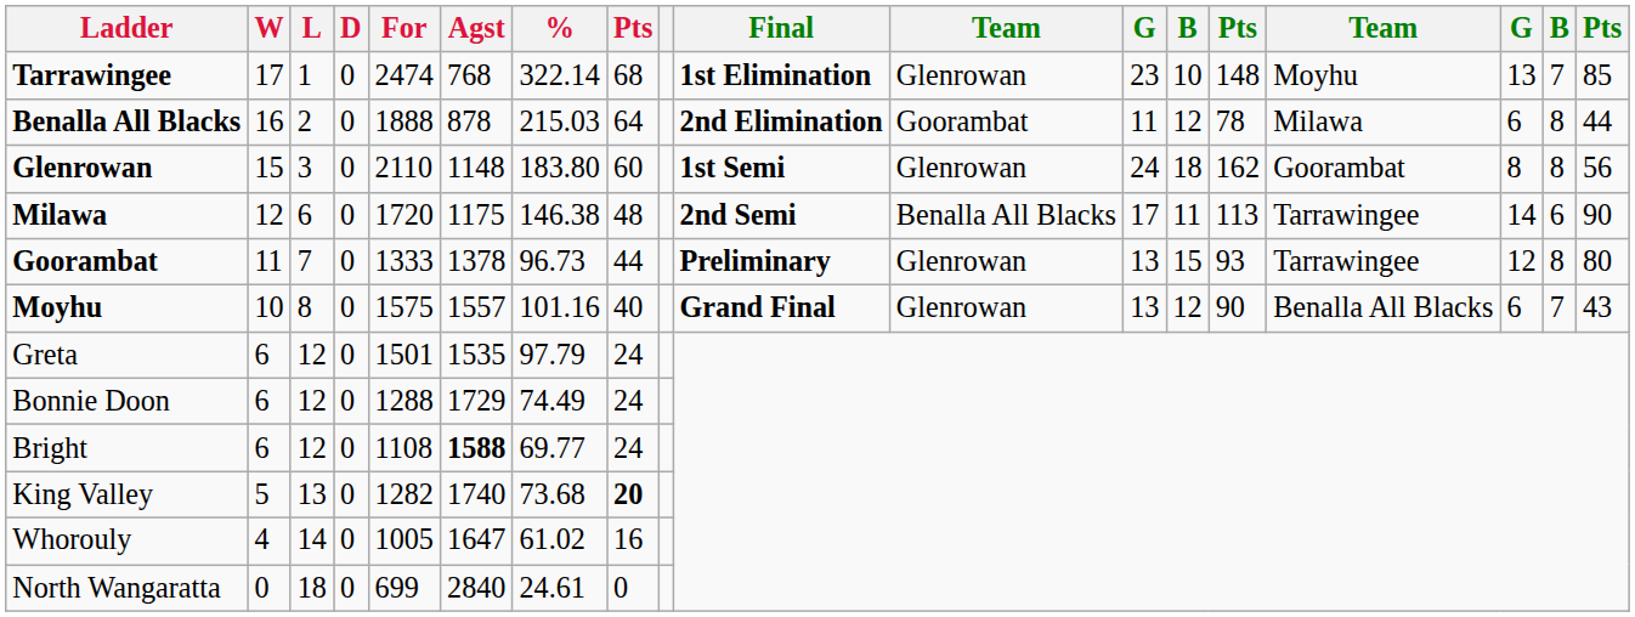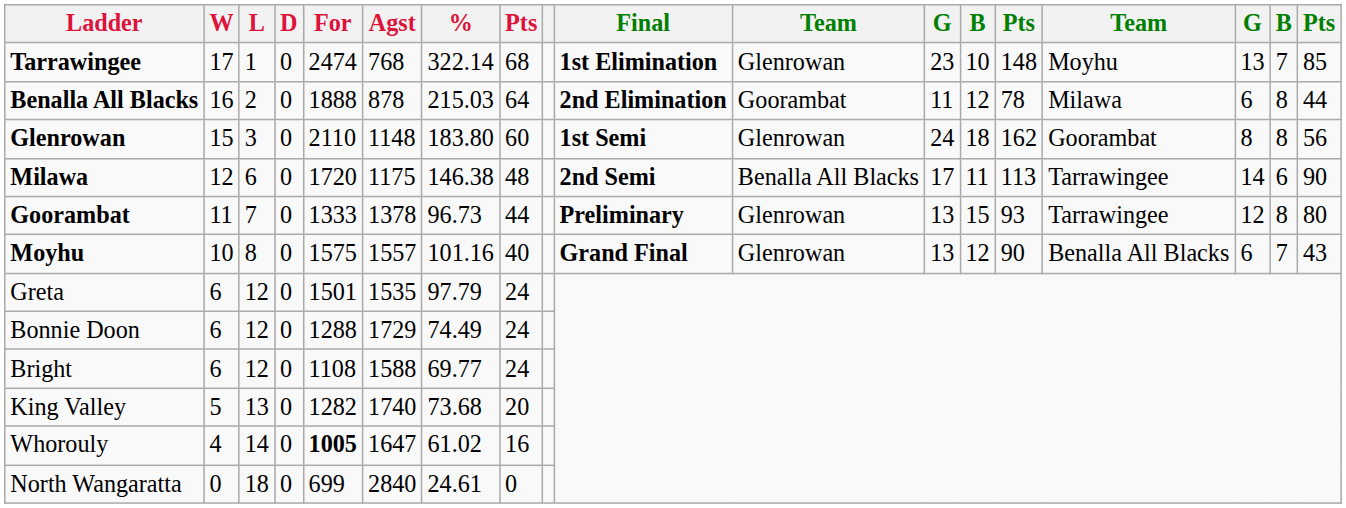Bright | Agst: bold -> normal
King Valley | column 8: bold -> normal
Whorouly | For: normal -> bold
